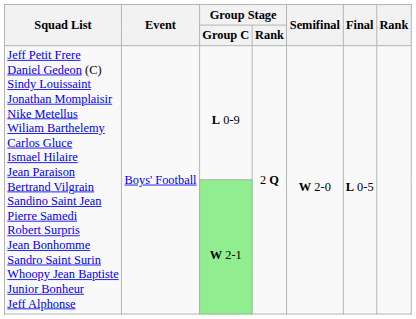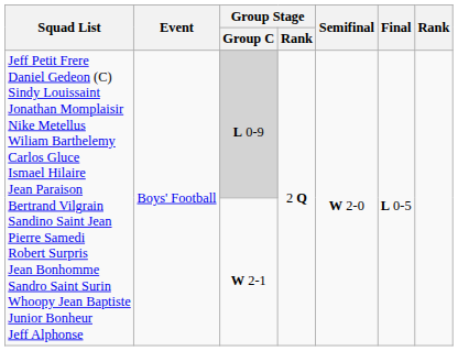L 0-9 | Group Stage / Group C: no background -> lightgrey background
W 2-1 | Group Stage / Group C: lightgreen background -> no background
